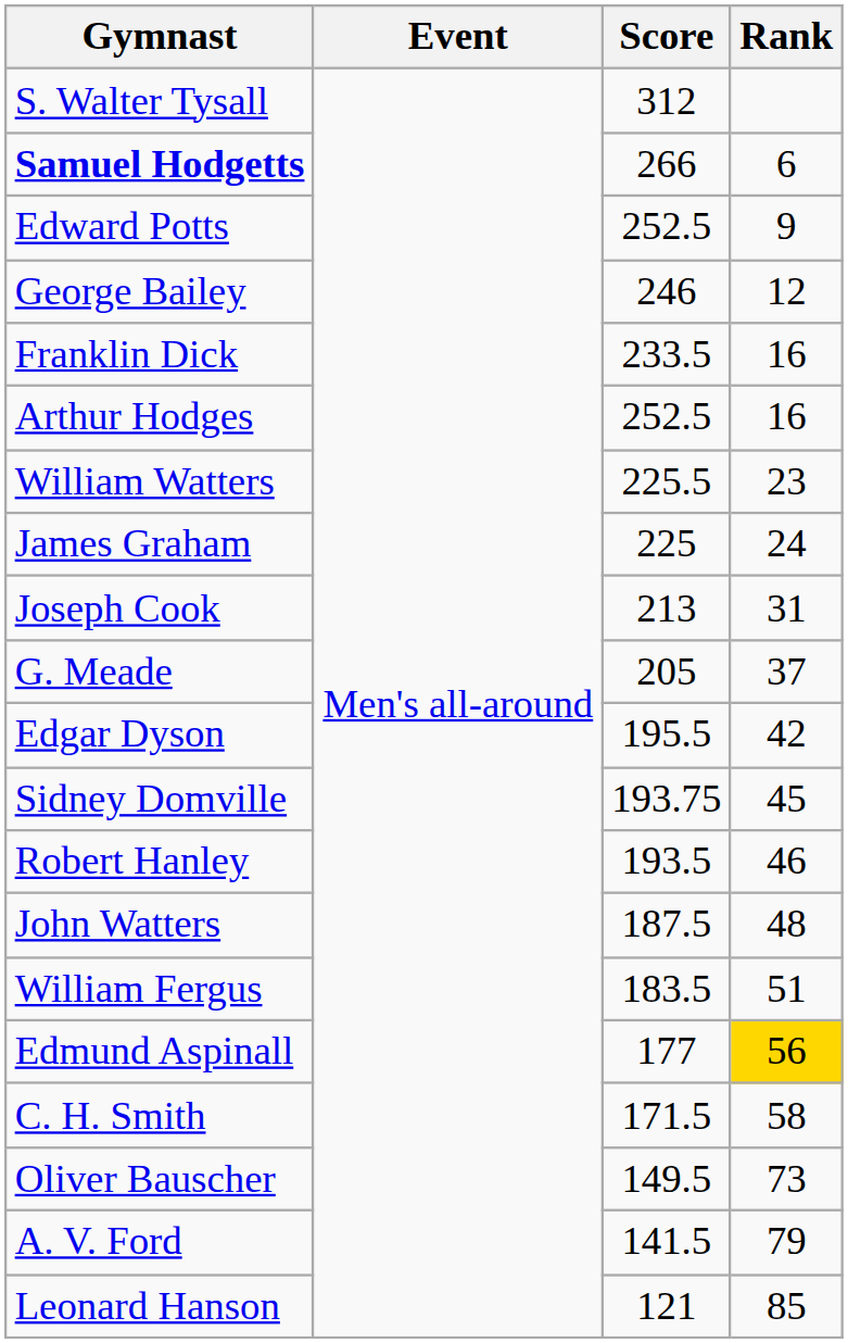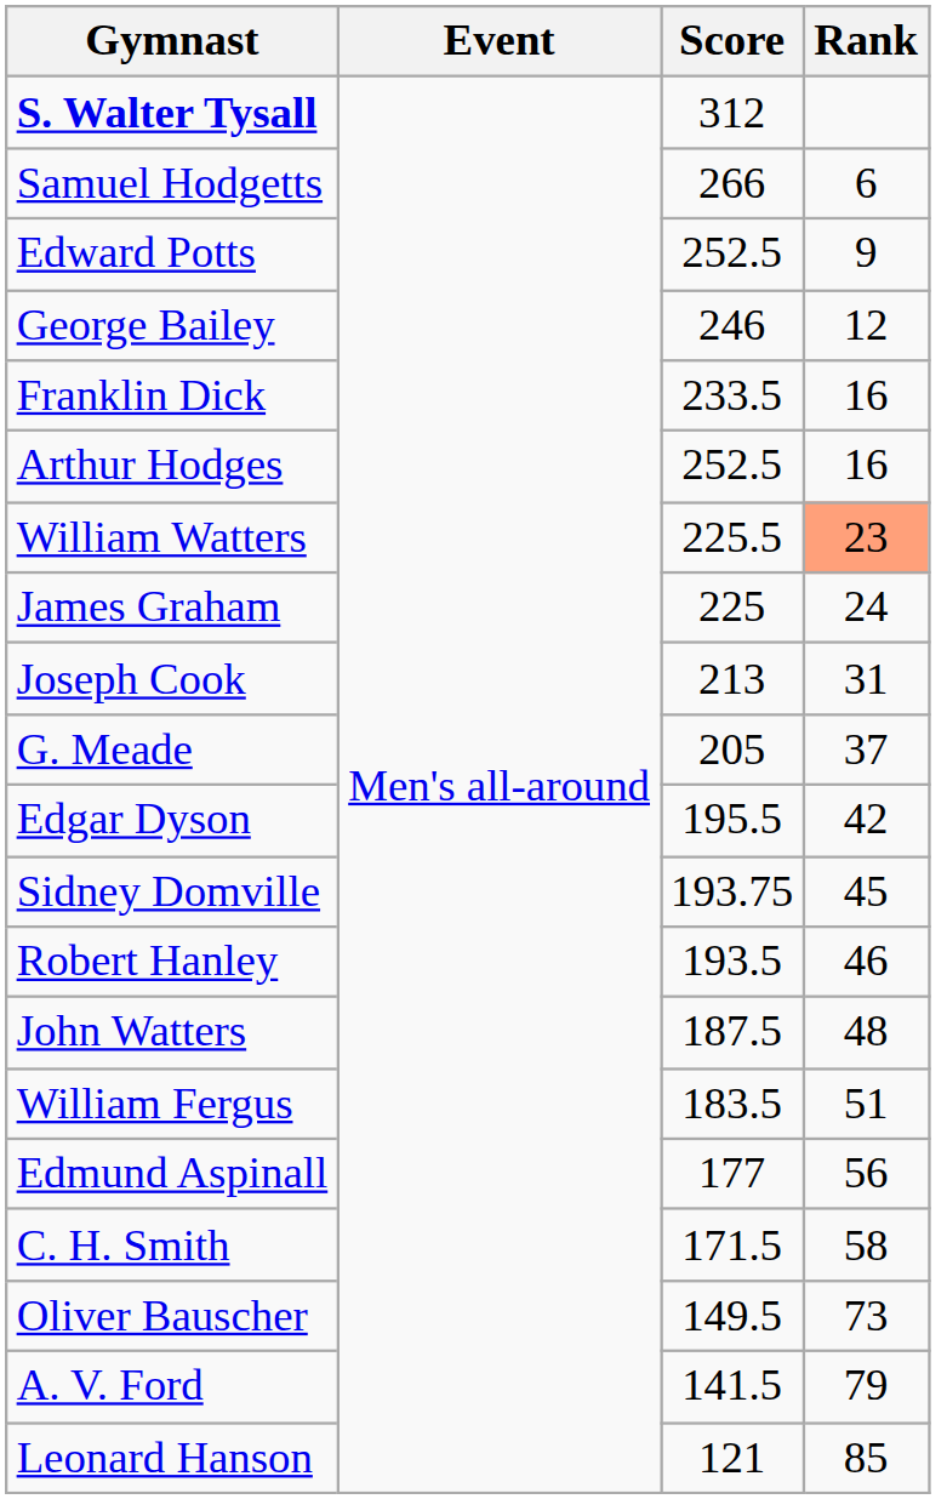row 2 | Gymnast: normal -> bold
row 3 | Gymnast: bold -> normal
row 8 | Rank: no background -> lightsalmon background
row 17 | Rank: gold background -> no background
